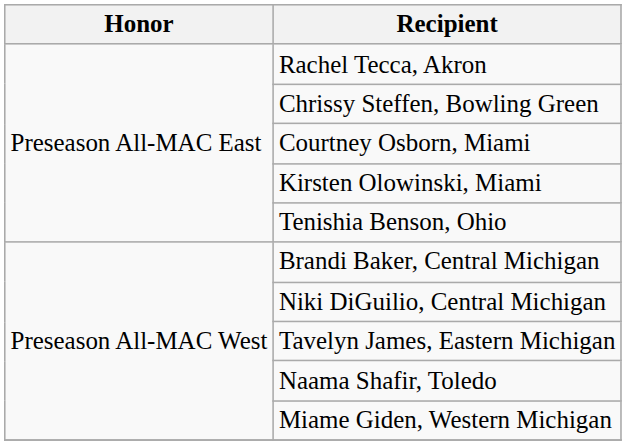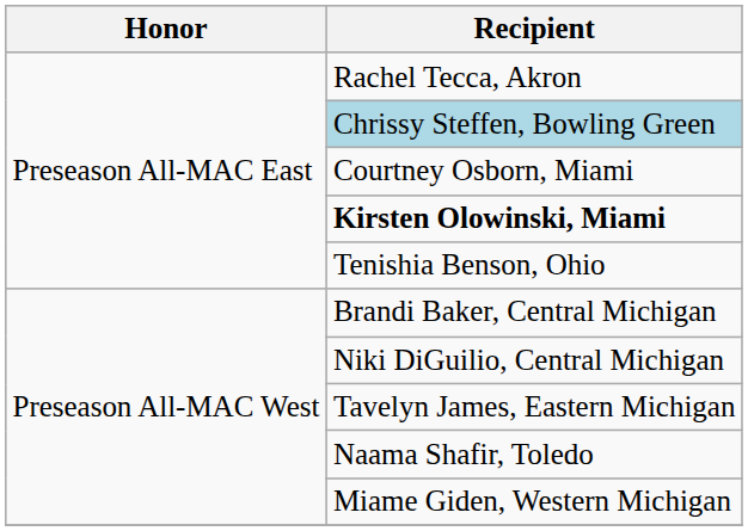row 3 | Recipient: no background -> lightblue background
row 5 | Recipient: normal -> bold
